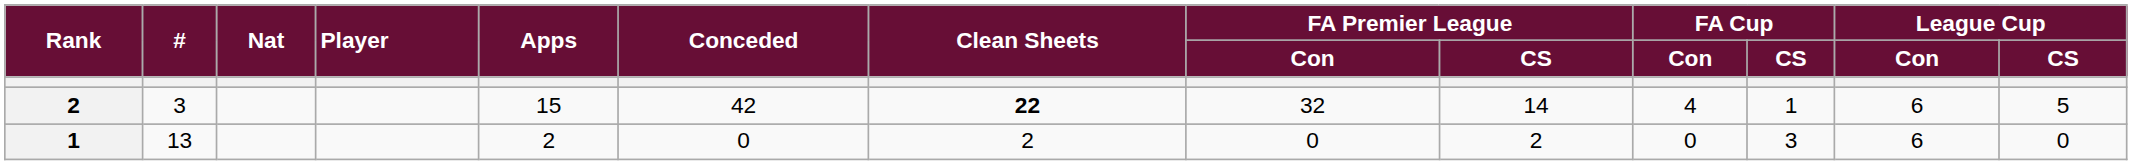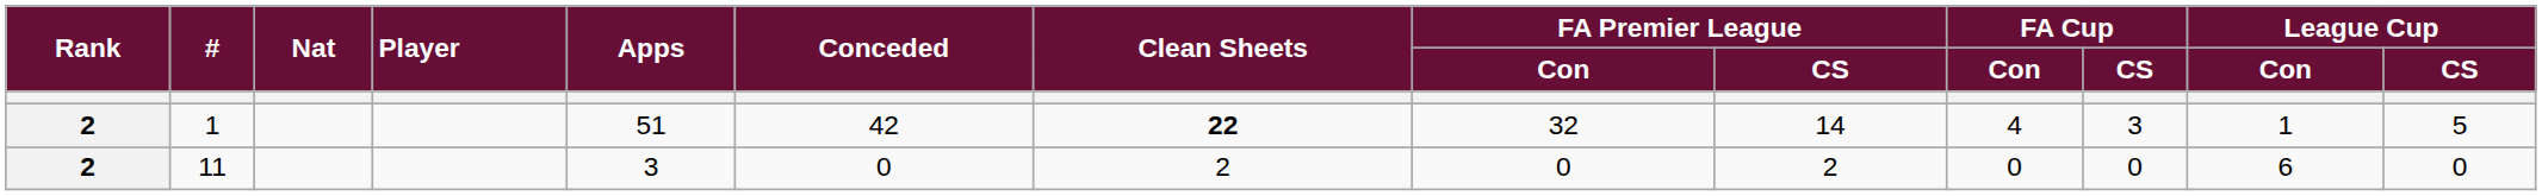row 4 | #: 3 -> 1
row 4 | Apps: 15 -> 51
row 4 | FA Cup / CS: 1 -> 3
row 4 | League Cup / Con: 6 -> 1
row 5 | Rank: 1 -> 2
row 5 | #: 13 -> 11
row 5 | Apps: 2 -> 3
row 5 | FA Cup / CS: 3 -> 0
